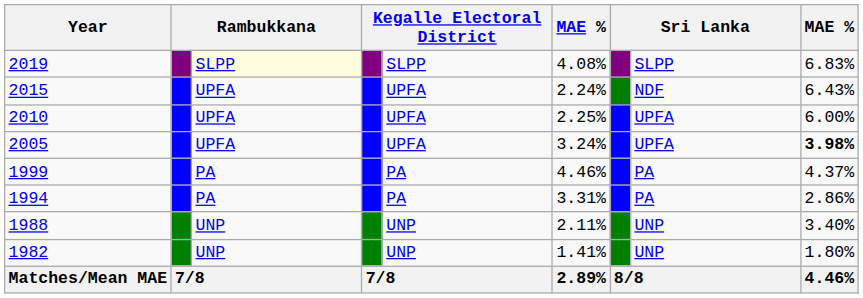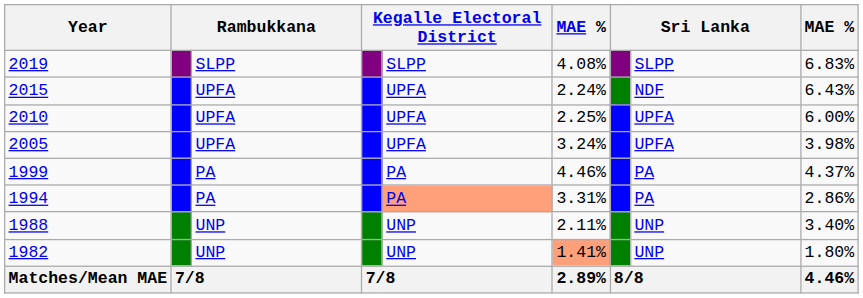2019 | column 3: lightyellow background -> no background
2005 | column 9: bold -> normal
1994 | column 5: no background -> lightsalmon background
1982 | column 6: no background -> lightsalmon background
